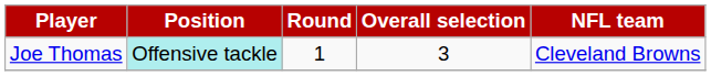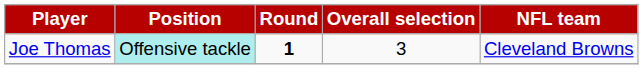Joe Thomas | Round: normal -> bold
